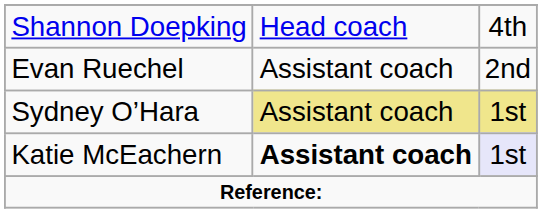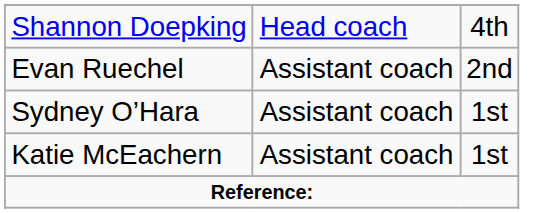Sydney O’Hara | column 2: khaki background -> no background
Sydney O’Hara | column 3: khaki background -> no background
Katie McEachern | column 2: bold -> normal
Katie McEachern | column 3: lavender background -> no background
